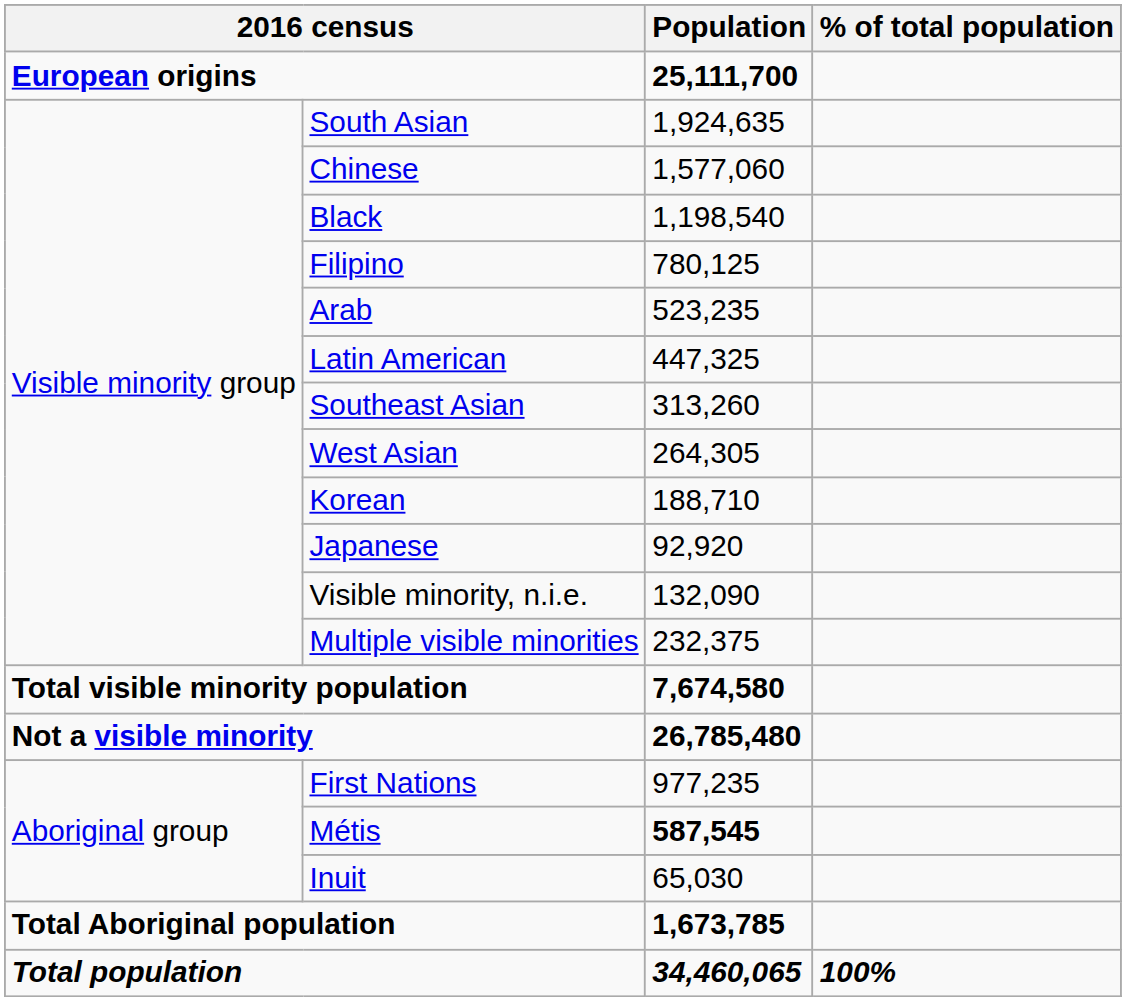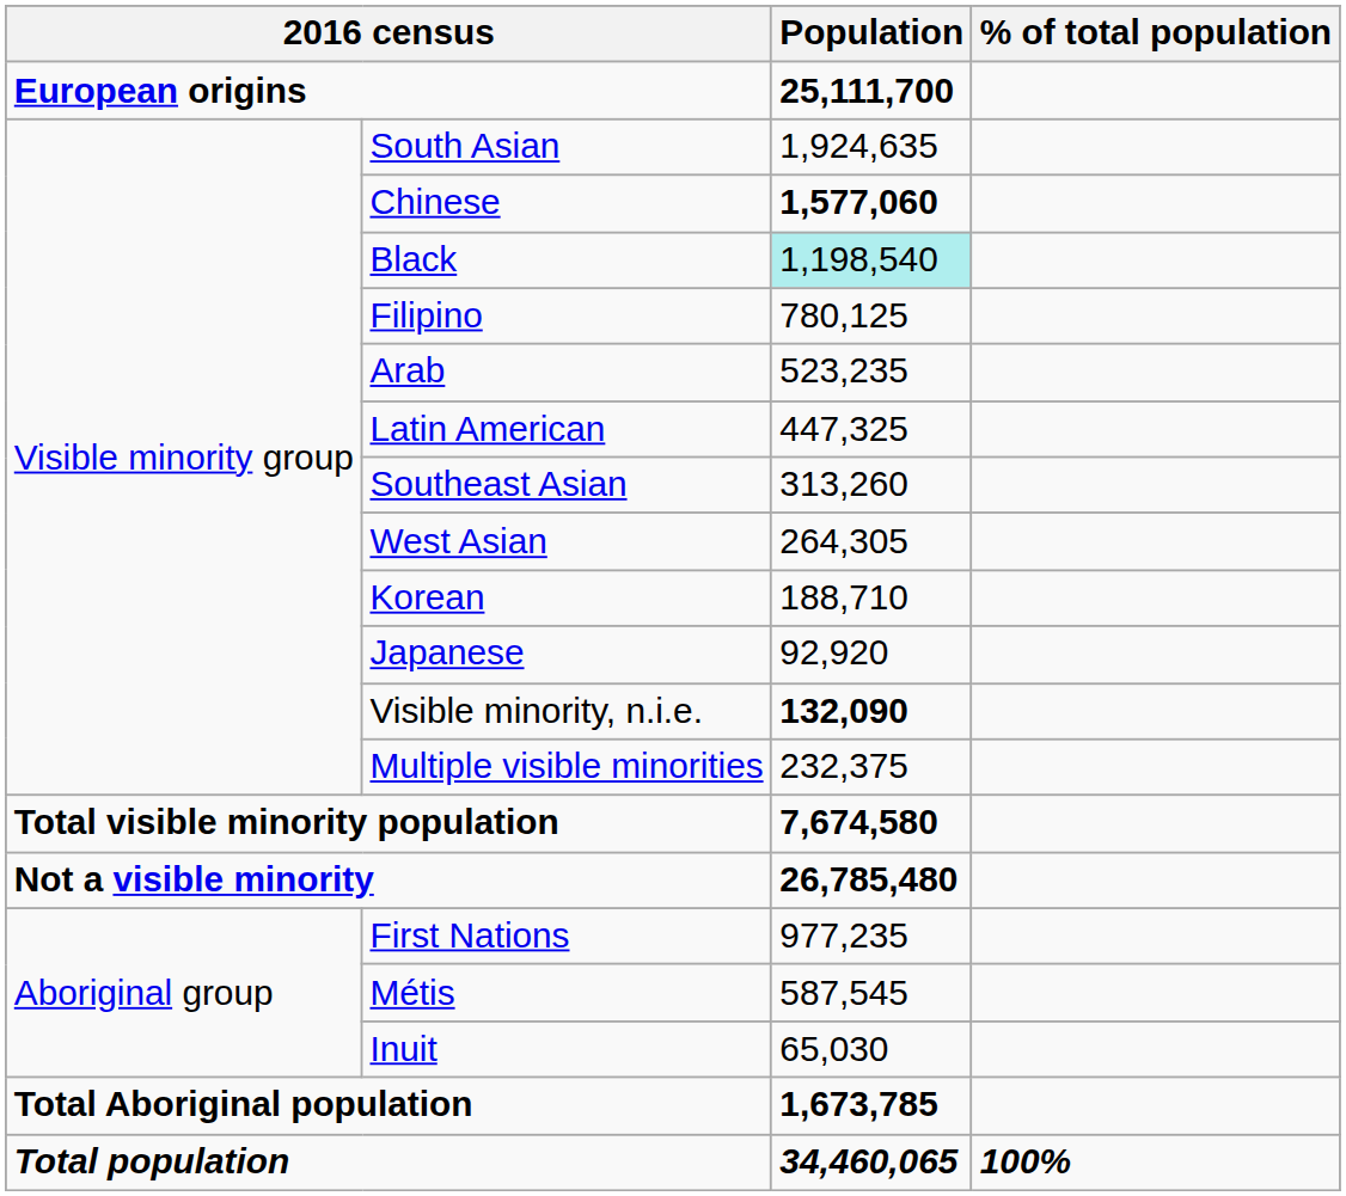Chinese | Population: normal -> bold
Black | Population: no background -> paleturquoise background
Visible minority, n.i.e. | Population: normal -> bold
Métis | Population: bold -> normal
